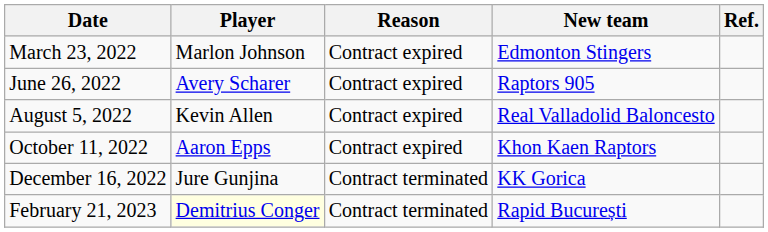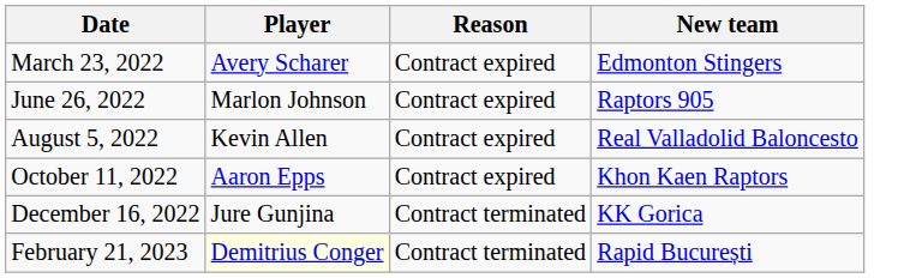- column: Ref.
March 23, 2022 | Player: Marlon Johnson -> Avery Scharer
June 26, 2022 | Player: Avery Scharer -> Marlon Johnson
